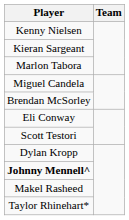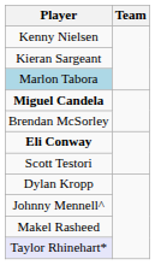Marlon Tabora | Player: no background -> lightblue background
Miguel Candela | Player: normal -> bold
Eli Conway | Player: normal -> bold
Johnny Mennell^ | Player: bold -> normal
Taylor Rhinehart* | Player: no background -> lavender background
